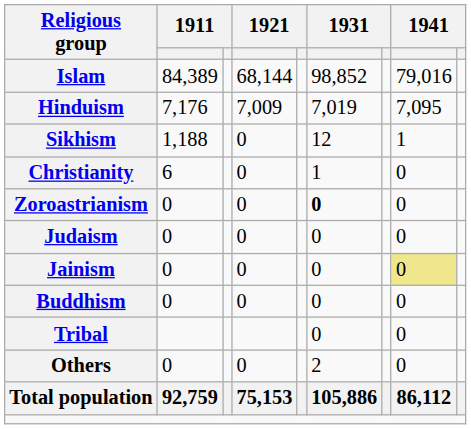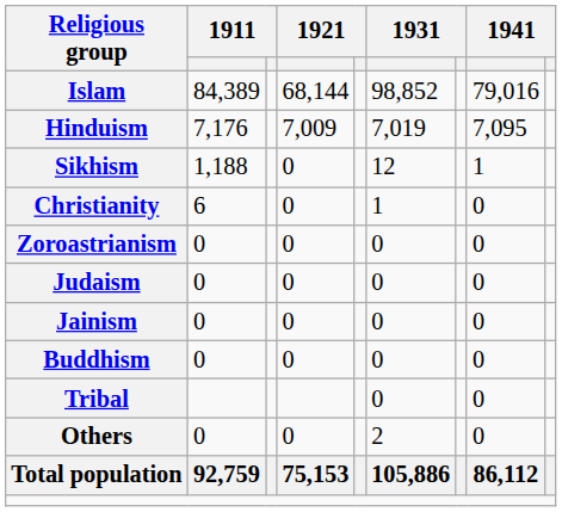Zoroastrianism | column 6: bold -> normal
Jainism | column 8: khaki background -> no background
